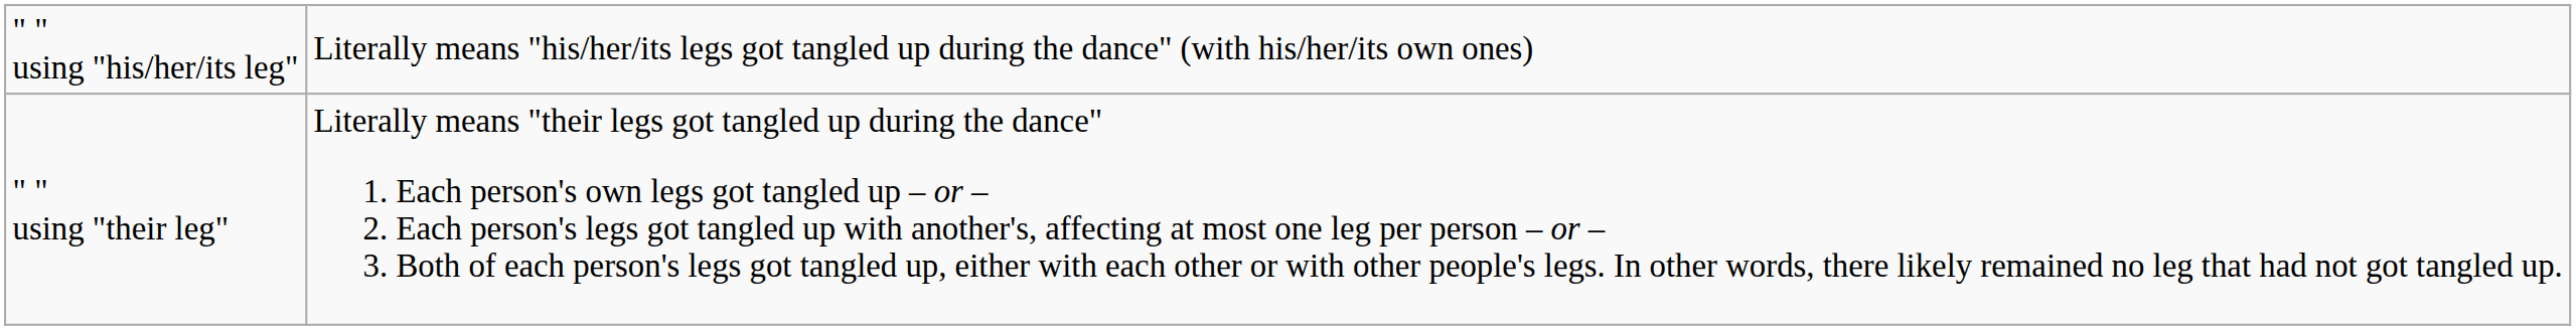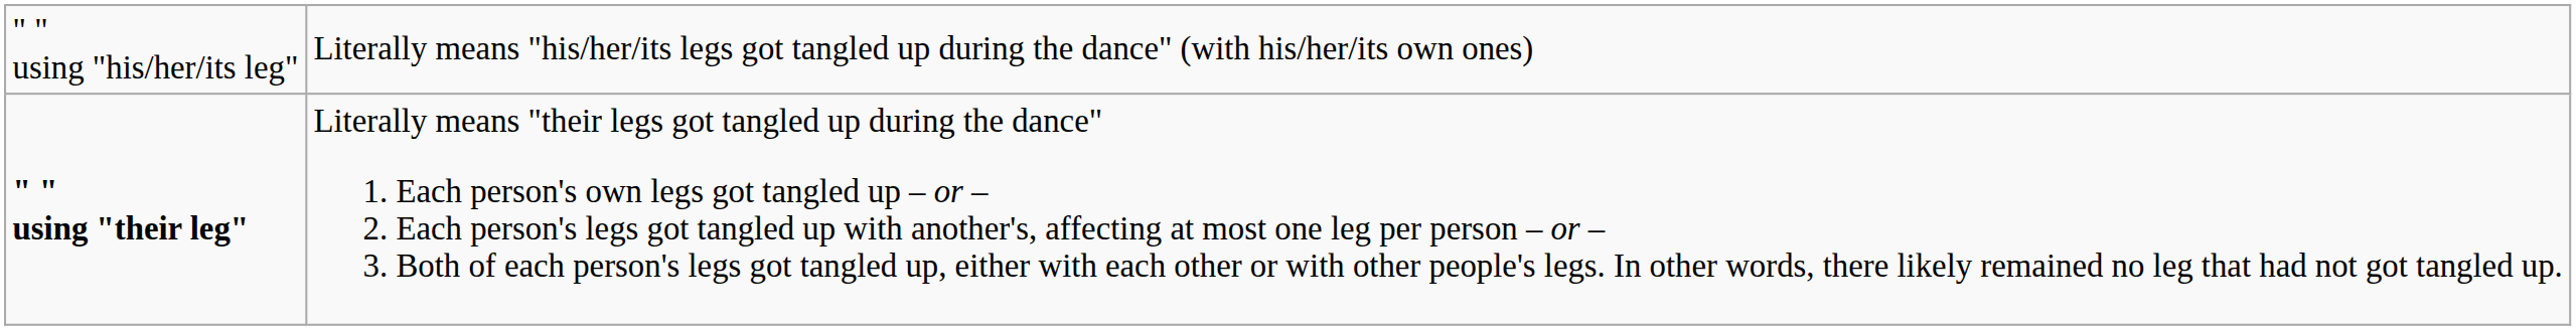" " using "their leg" | column 1: normal -> bold
